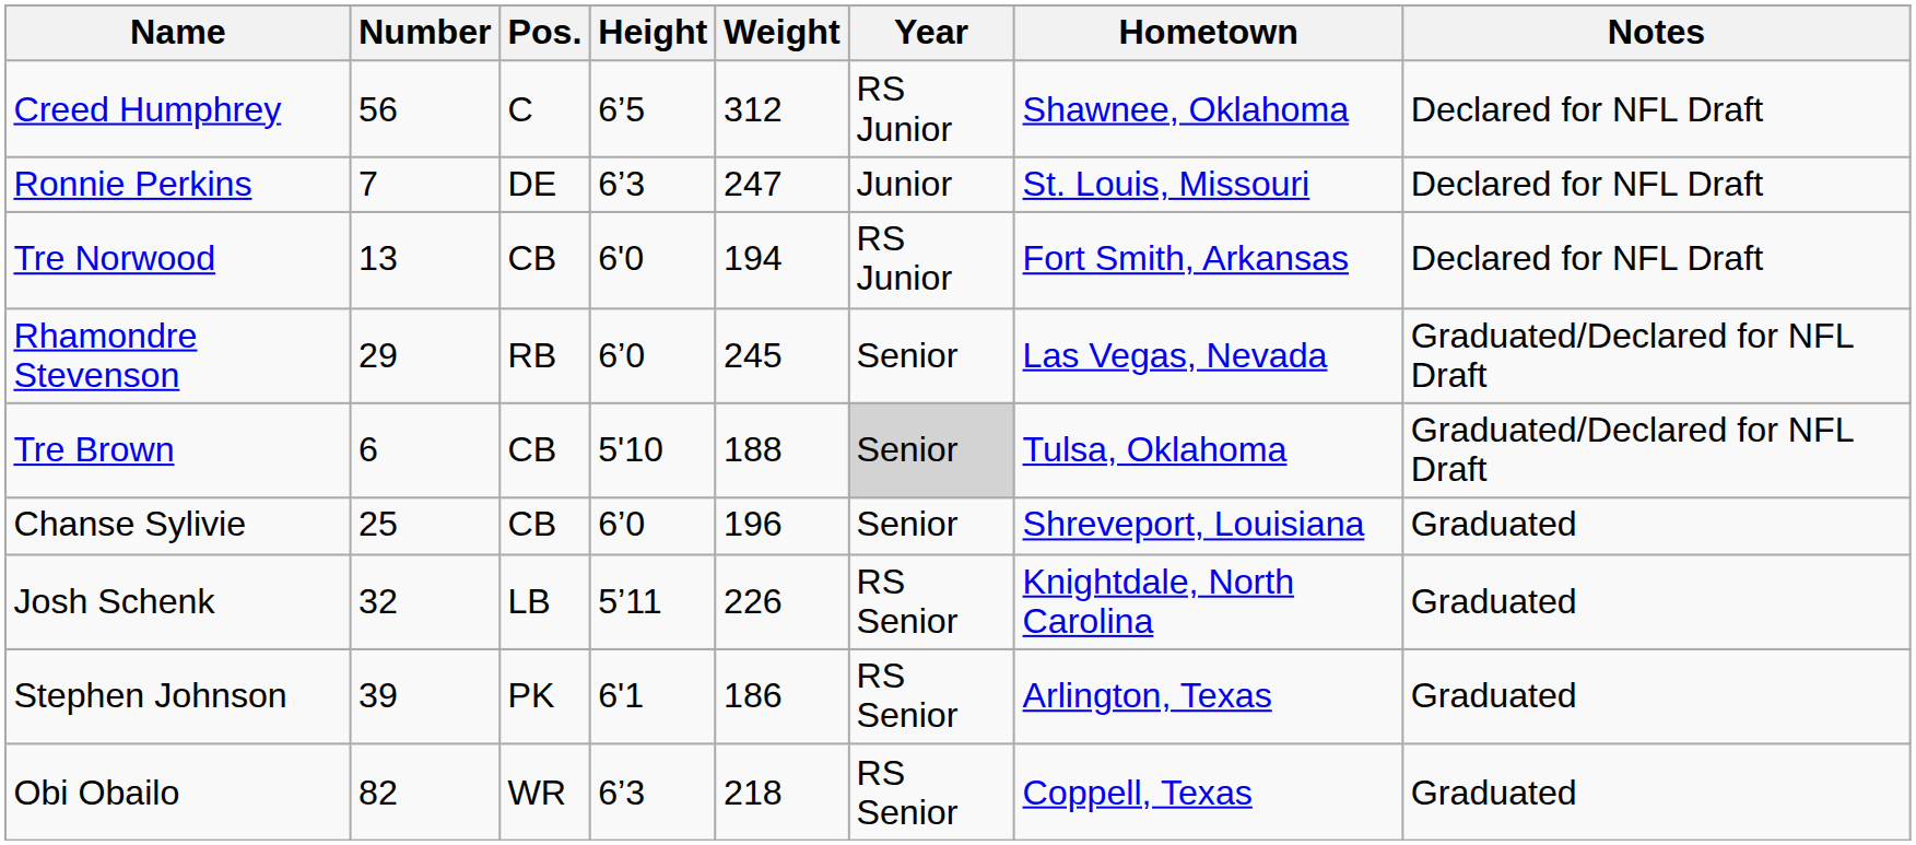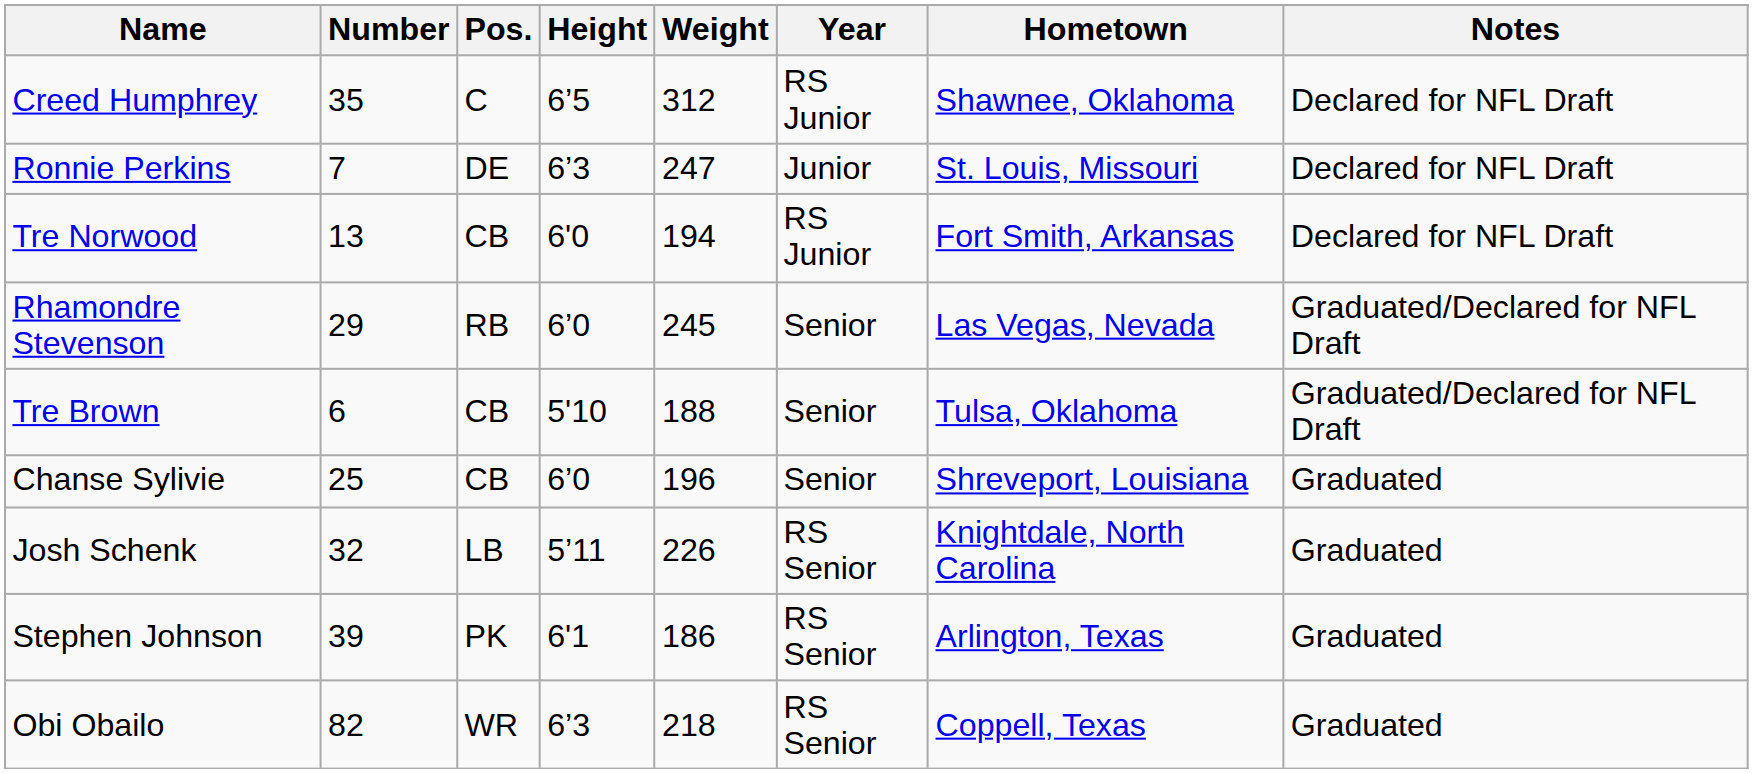Creed Humphrey | Number: 56 -> 35
Tre Brown | Year: lightgrey background -> no background
